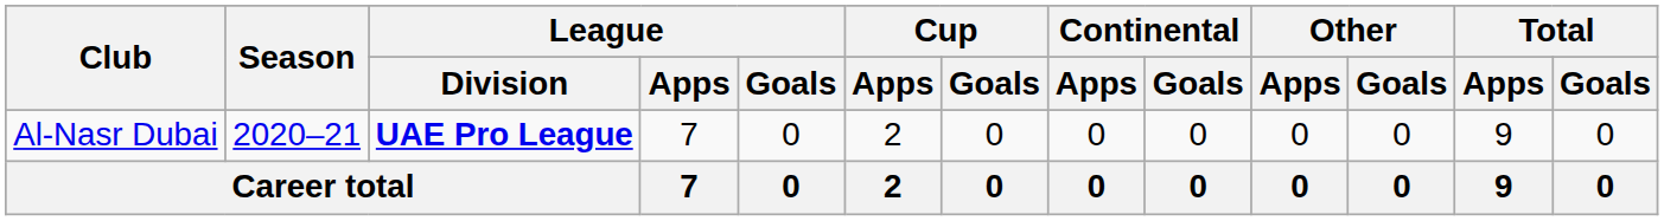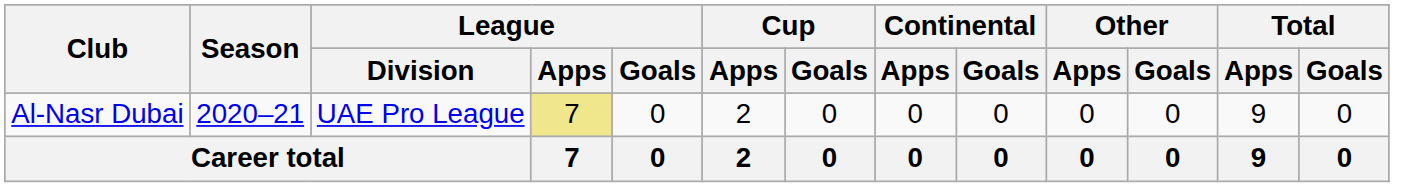Al-Nasr Dubai | League / Division: bold -> normal
Al-Nasr Dubai | League / Apps: no background -> khaki background
